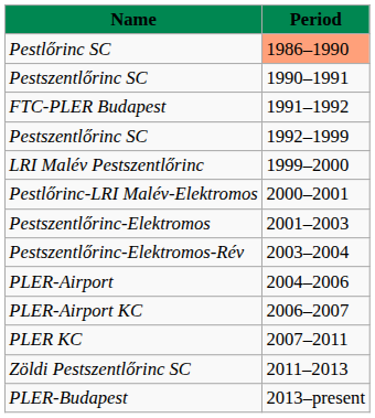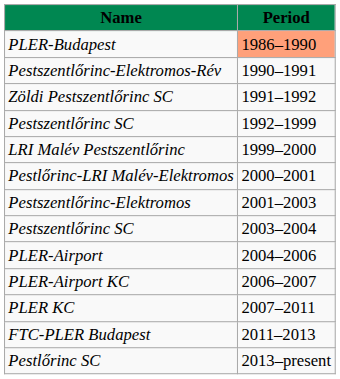row 2 | Name: Pestlőrinc SC -> PLER-Budapest
row 3 | Name: Pestszentlőrinc SC -> Pestszentlőrinc-Elektromos-Rév
row 4 | Name: FTC-PLER Budapest -> Zöldi Pestszentlőrinc SC
row 9 | Name: Pestszentlőrinc-Elektromos-Rév -> Pestszentlőrinc SC
row 13 | Name: Zöldi Pestszentlőrinc SC -> FTC-PLER Budapest
row 14 | Name: PLER-Budapest -> Pestlőrinc SC
